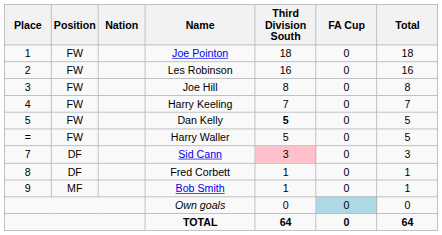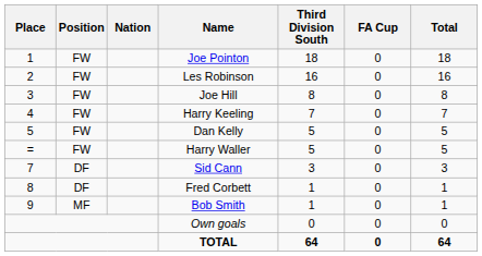Dan Kelly | Third Division South: bold -> normal
Sid Cann | Third Division South: pink background -> no background
Own goals | FA Cup: lightblue background -> no background
